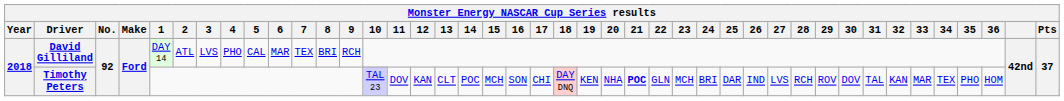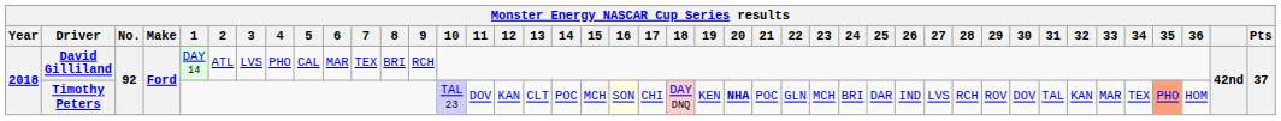Timothy Peters | 16: no background -> lightyellow background
Timothy Peters | 20: normal -> bold
Timothy Peters | 21: bold -> normal
Timothy Peters | 35: no background -> lightsalmon background
